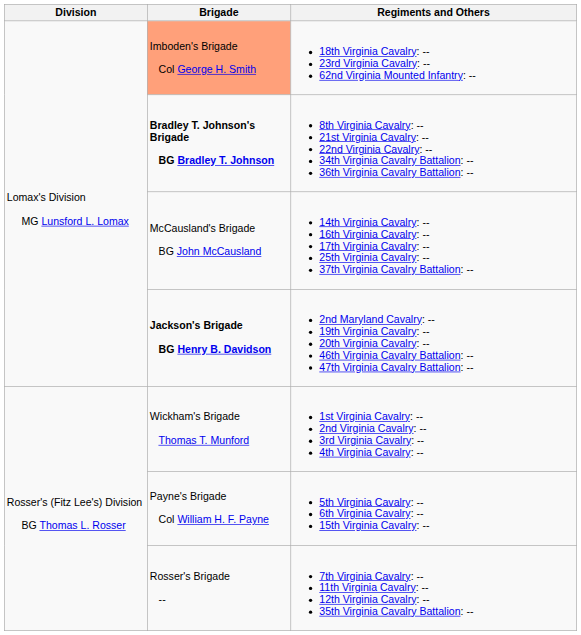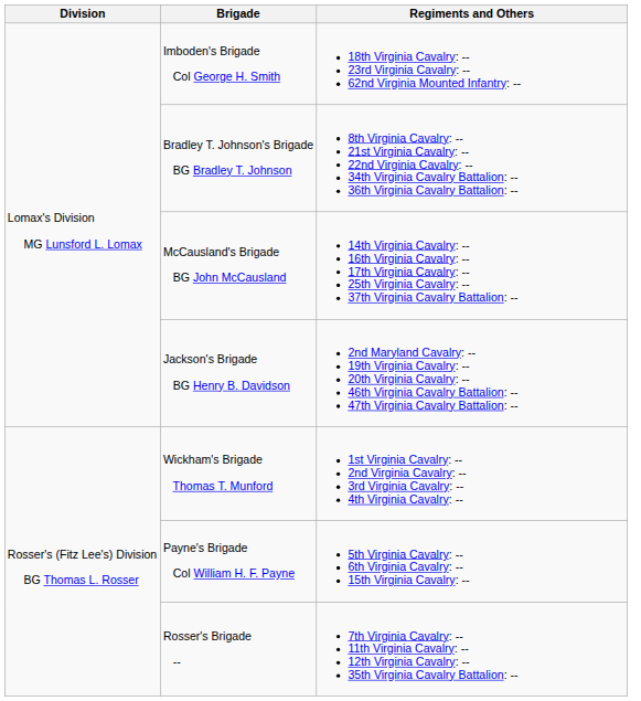Imboden's Brigade Col George H. Smith | Brigade: lightsalmon background -> no background
Bradley T. Johnson's Brigade BG Bradley T. Johnson | Brigade: bold -> normal
Jackson's Brigade BG Henry B. Davidson | Brigade: bold -> normal
